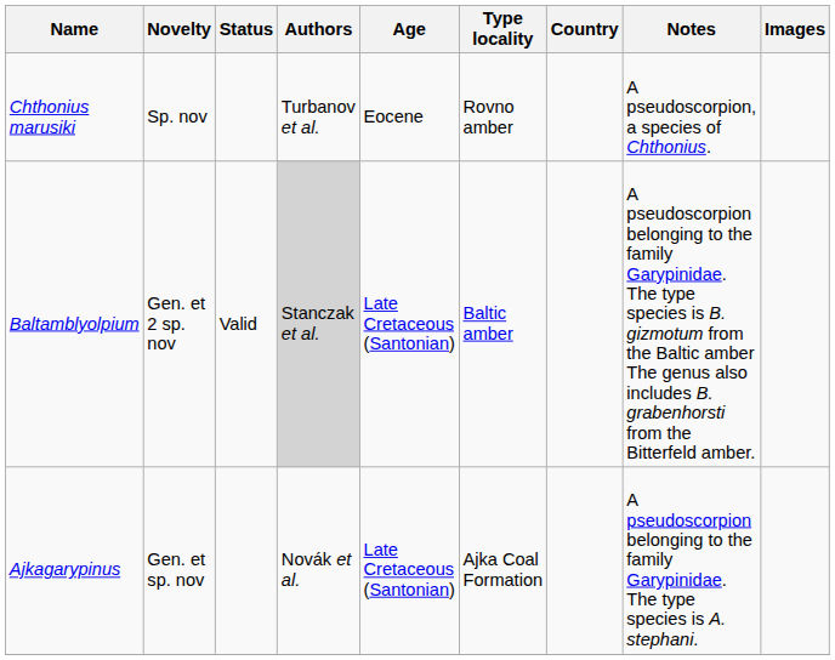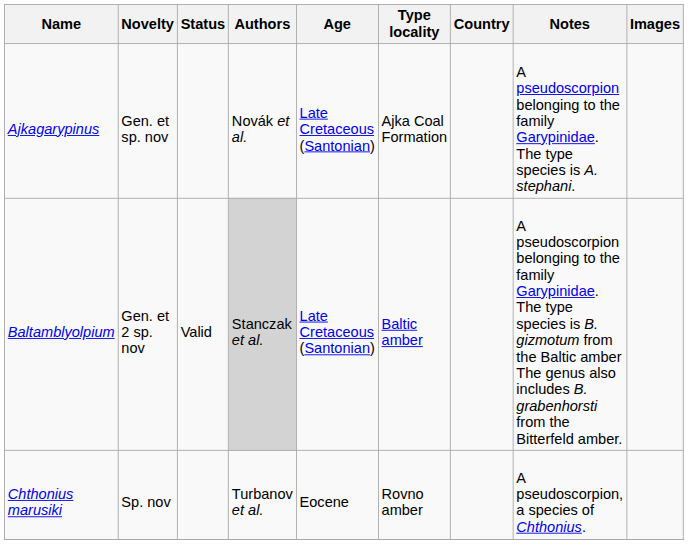rows swapped: Ajkagarypinus <-> Chthonius marusiki
